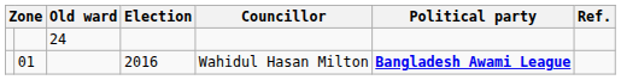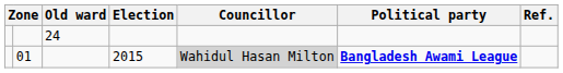01 | Election: 2016 -> 2015
01 | Councillor: no background -> lightgrey background
